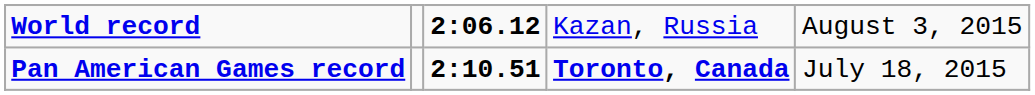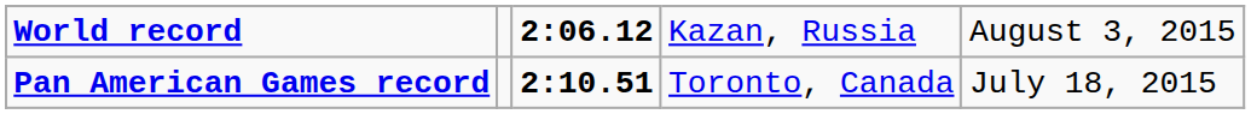Pan American Games record | column 4: bold -> normal
